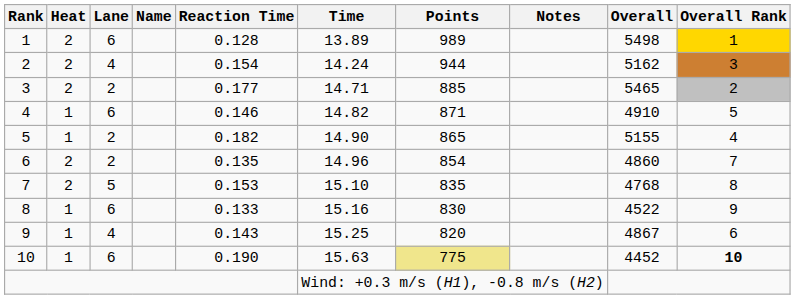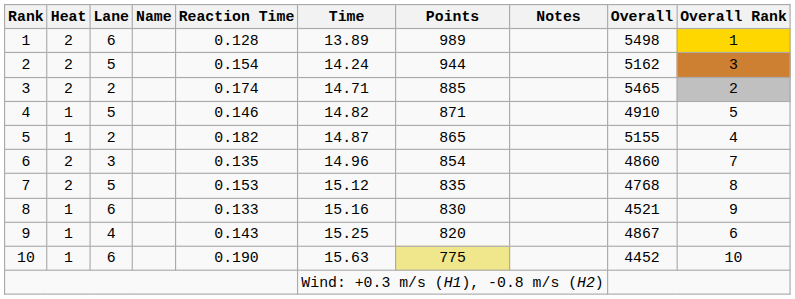row 3 | Lane: 4 -> 5
row 4 | Reaction Time: 0.177 -> 0.174
row 5 | Lane: 6 -> 5
row 6 | Time: 14.90 -> 14.87
row 7 | Lane: 2 -> 3
row 8 | Time: 15.10 -> 15.12
row 9 | Overall: 4522 -> 4521
row 11 | Overall Rank: bold -> normal
